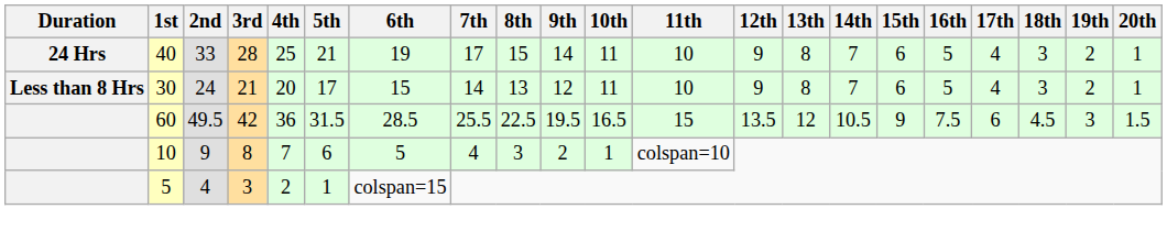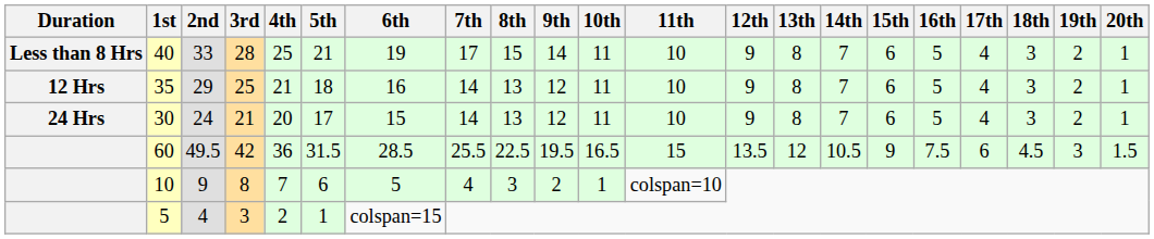40 | Duration: 24 Hrs -> Less than 8 Hrs
+ row: 12 Hrs | 35 | 29 | 25 | 21 | 18 | 16 | 14 | 13 | 12 | 11 | 10 | 9 | 8 | 7 | 6 | 5 | 4 | 3 | 2 | 1
30 | Duration: Less than 8 Hrs -> 24 Hrs
